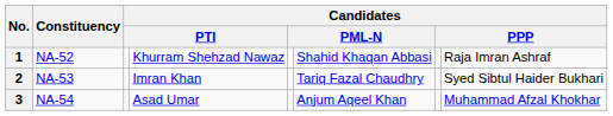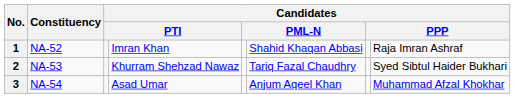1 | column 4: Khurram Shehzad Nawaz -> Imran Khan
2 | column 4: Imran Khan -> Khurram Shehzad Nawaz
